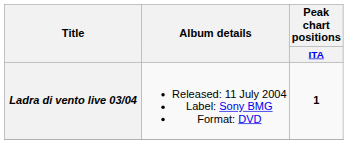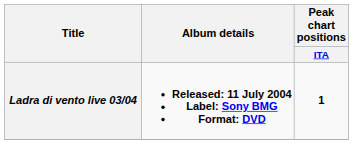Ladra di vento live 03/04 | Album details: normal -> bold
